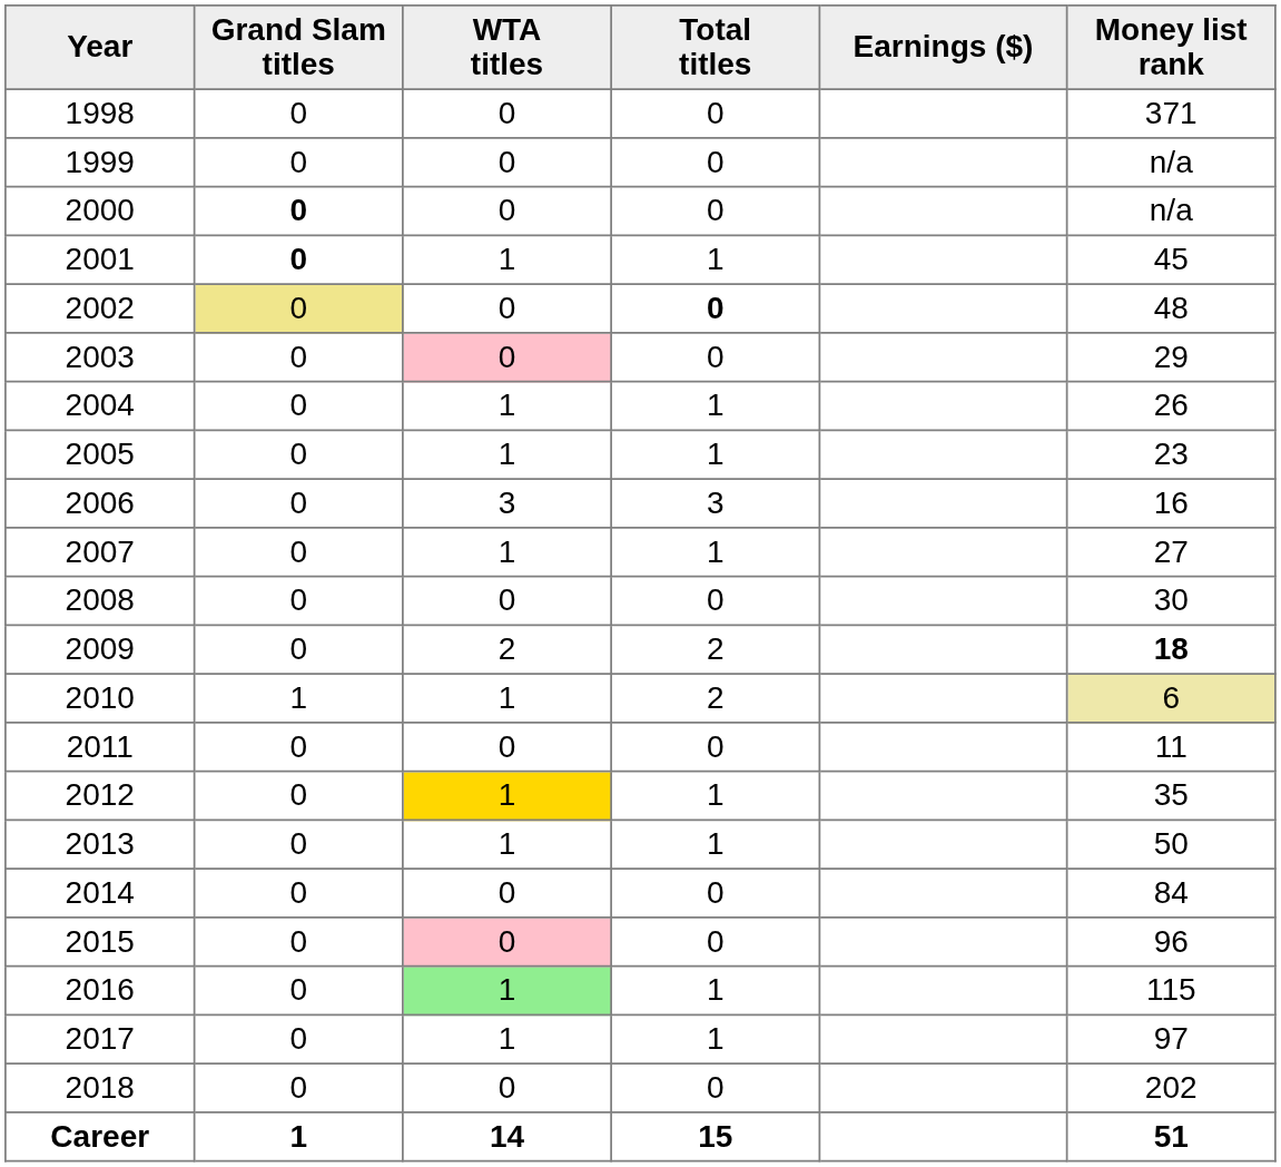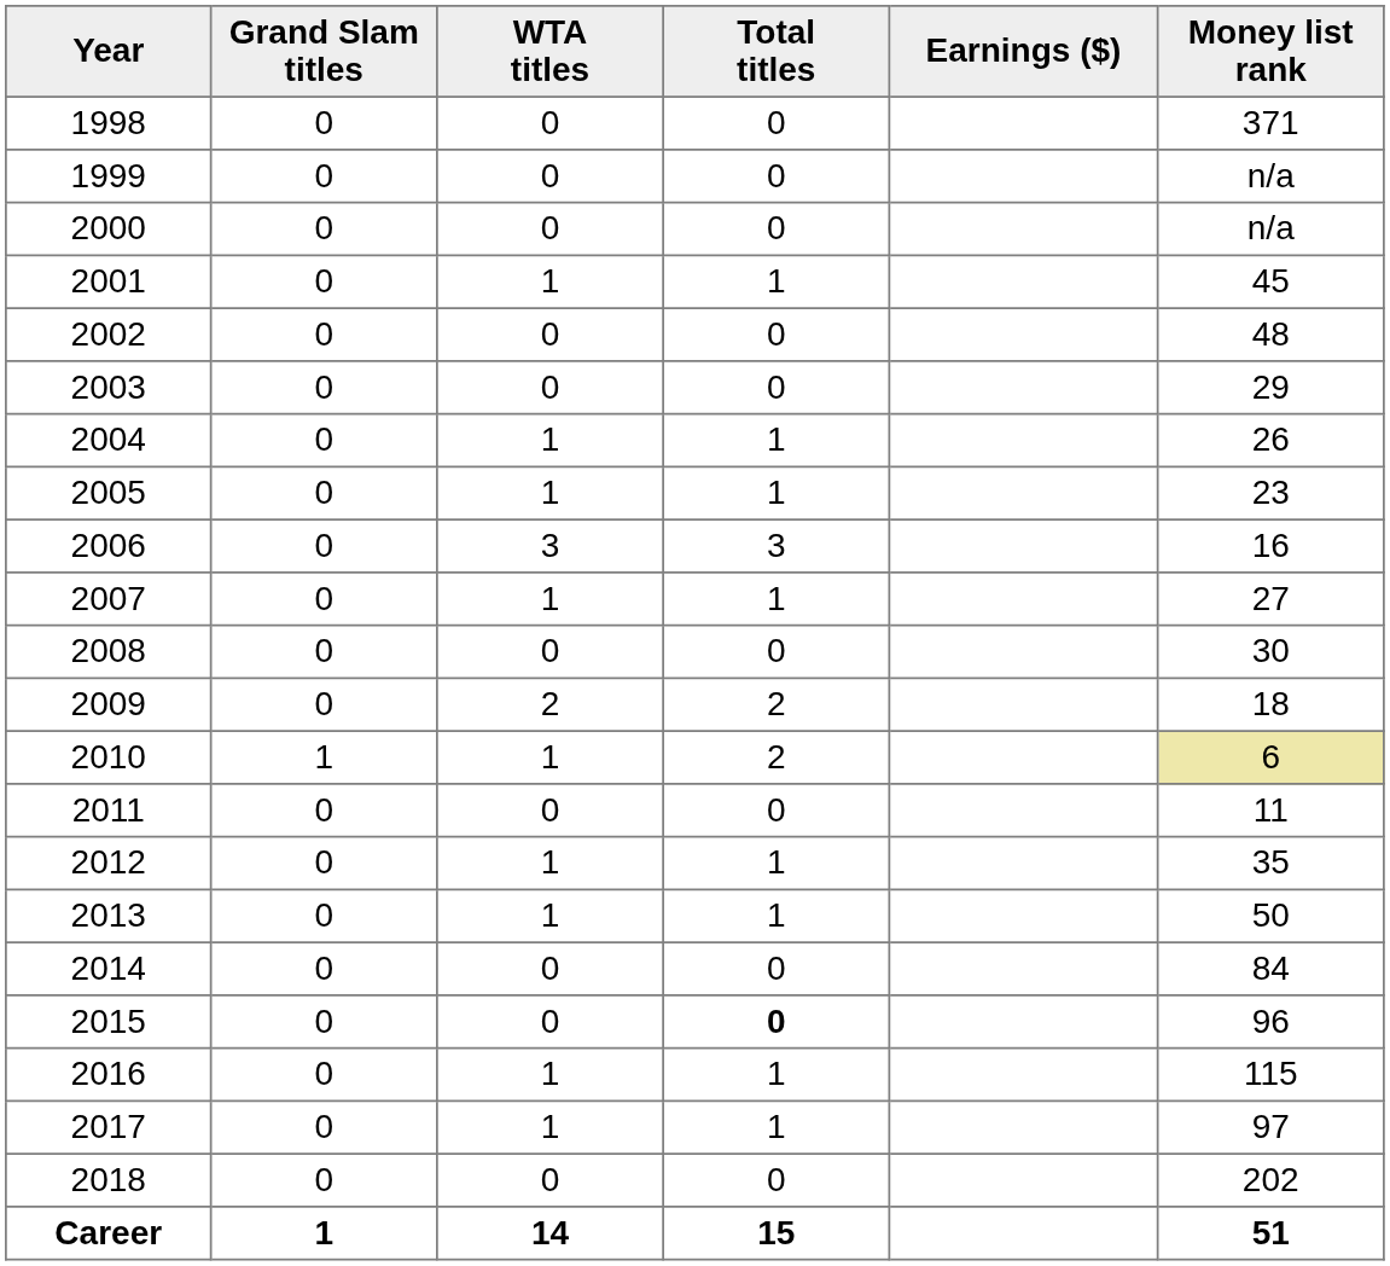2000 | column 2: bold -> normal
2001 | column 2: bold -> normal
2002 | column 2: khaki background -> no background
2002 | column 4: bold -> normal
2003 | column 3: pink background -> no background
2009 | column 6: bold -> normal
2012 | column 3: gold background -> no background
2015 | column 3: pink background -> no background
2015 | column 4: normal -> bold
2016 | column 3: lightgreen background -> no background
